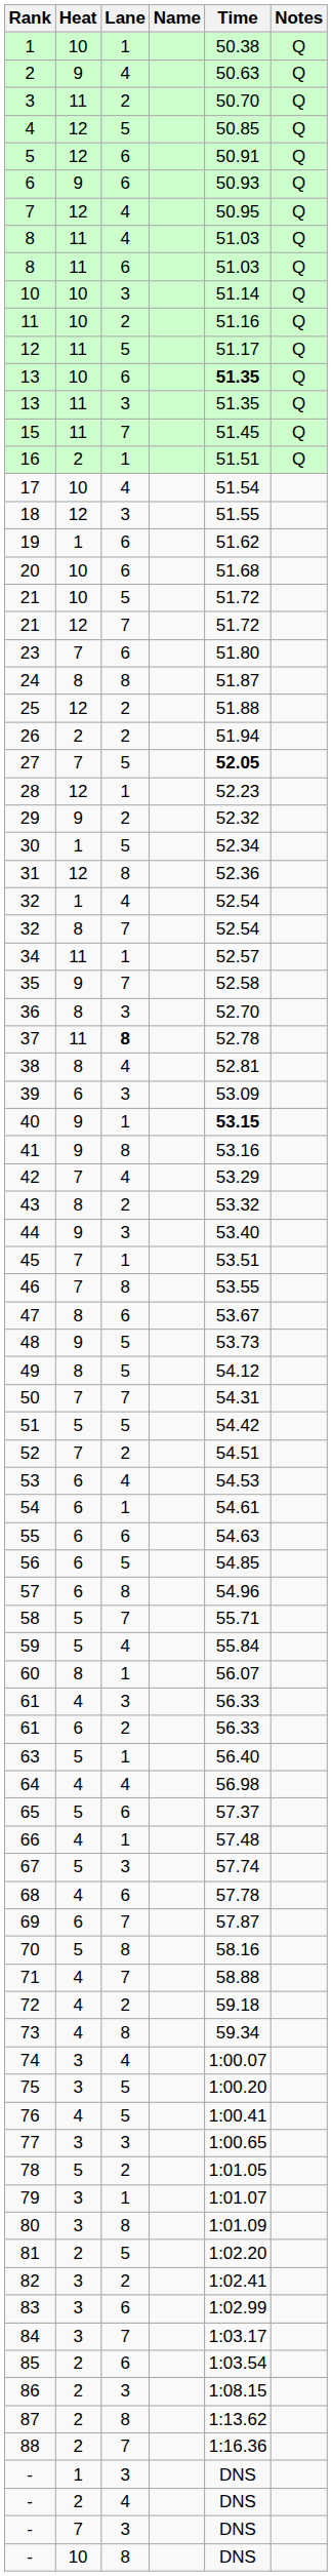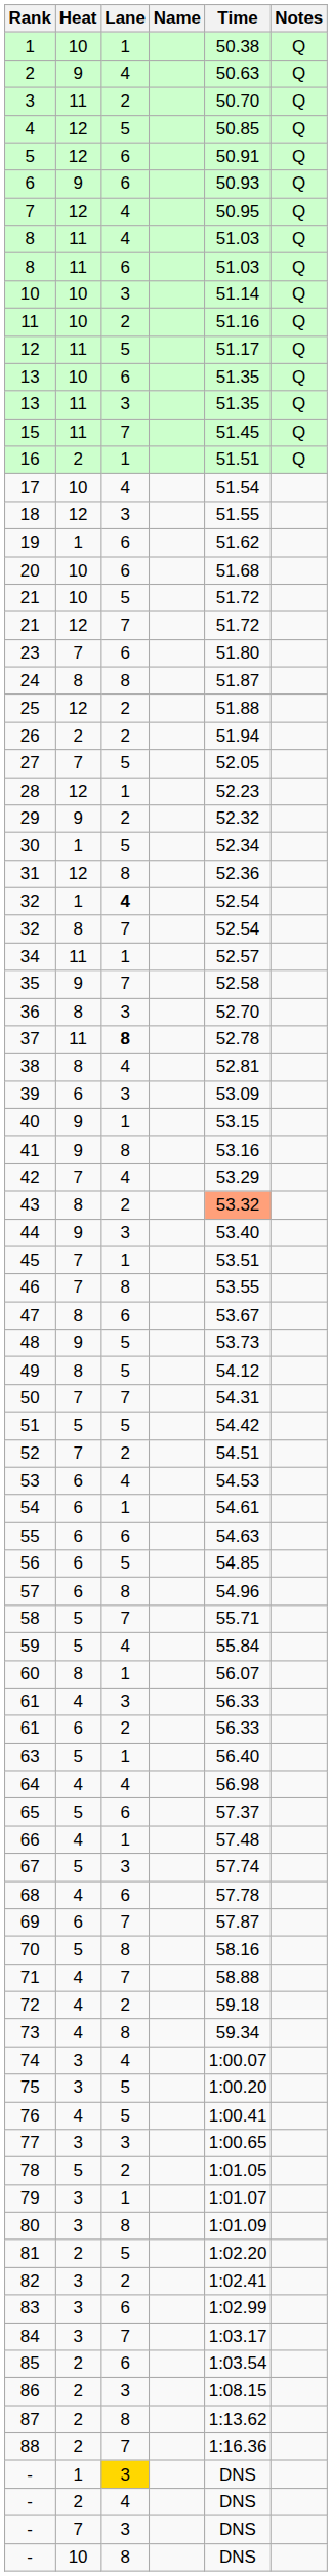13 / 10 | Time: bold -> normal
27 | Time: bold -> normal
32 / 1 | Lane: normal -> bold
40 | Time: bold -> normal
43 | Time: no background -> lightsalmon background
- / 1 | Lane: no background -> gold background
